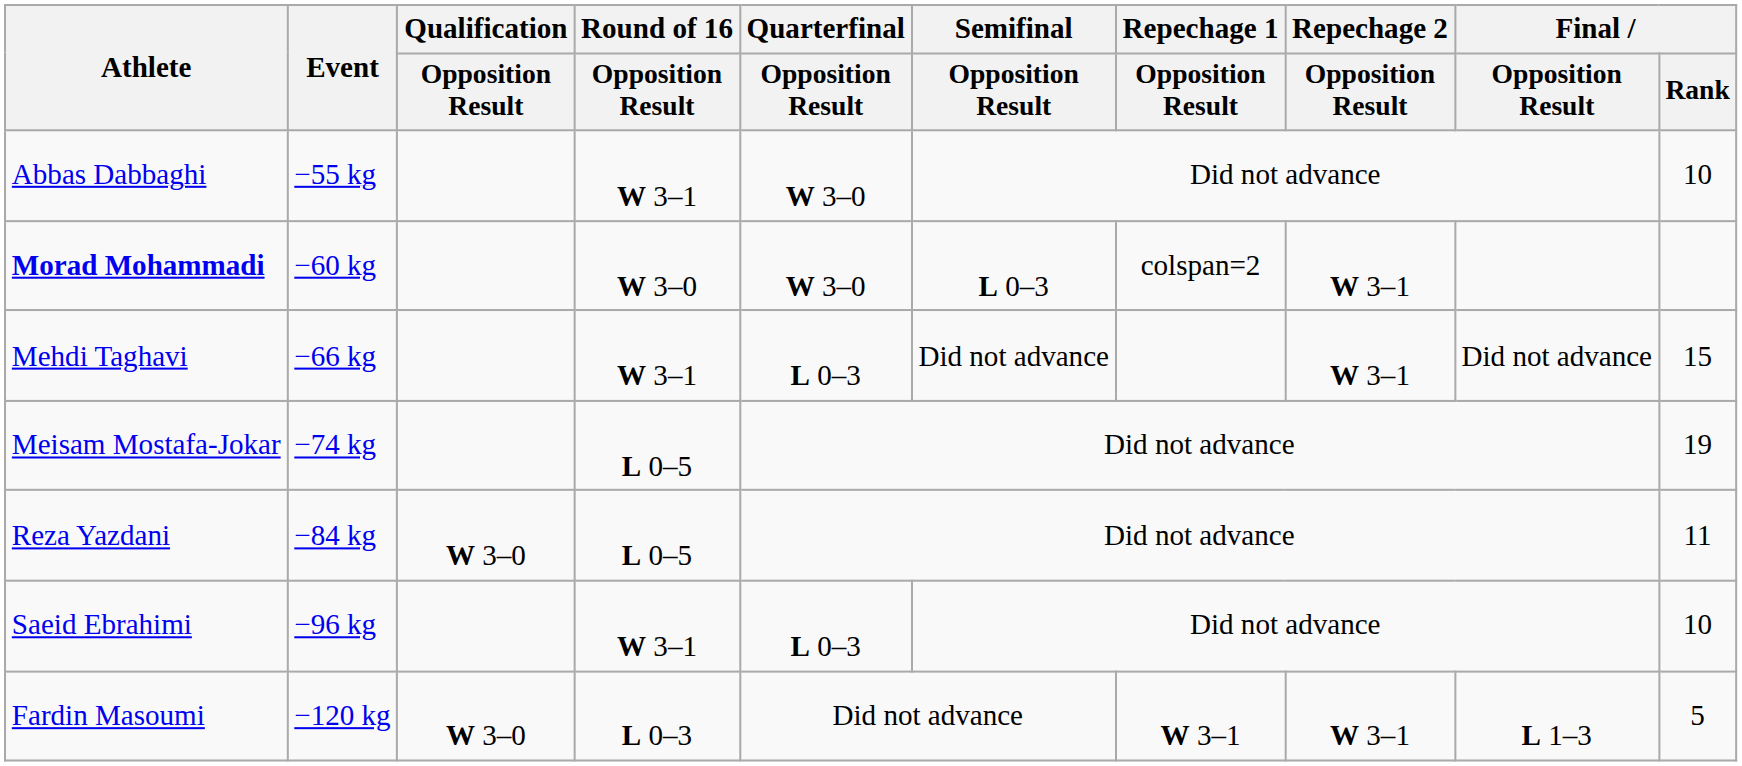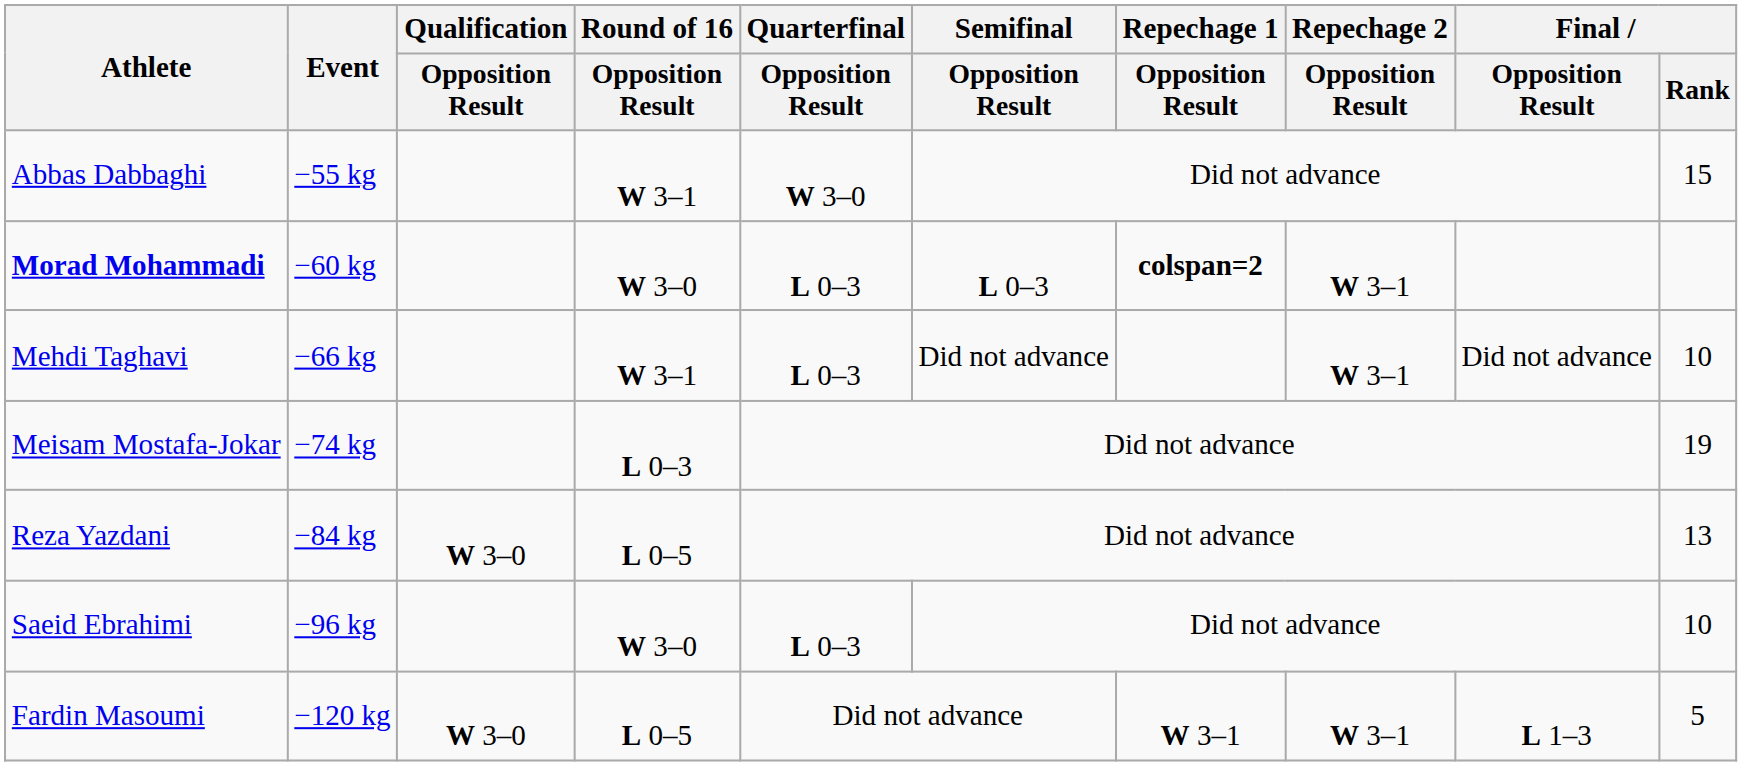Abbas Dabbaghi | Final / Rank: 10 -> 15
Morad Mohammadi | Quarterfinal / Opposition Result: W 3–0 -> L 0–3
Morad Mohammadi | Repechage 1 / Opposition Result: normal -> bold
Mehdi Taghavi | Final / Rank: 15 -> 10
Meisam Mostafa-Jokar | Round of 16 / Opposition Result: L 0–5 -> L 0–3
Reza Yazdani | Final / Rank: 11 -> 13
Saeid Ebrahimi | Round of 16 / Opposition Result: W 3–1 -> W 3–0
Fardin Masoumi | Round of 16 / Opposition Result: L 0–3 -> L 0–5
